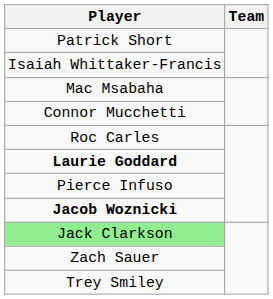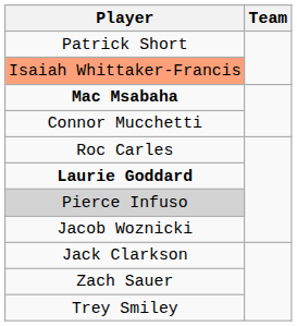Isaiah Whittaker-Francis | Player: no background -> lightsalmon background
Mac Msabaha | Player: normal -> bold
Pierce Infuso | Player: no background -> lightgrey background
Jacob Woznicki | Player: bold -> normal
Jack Clarkson | Player: lightgreen background -> no background
